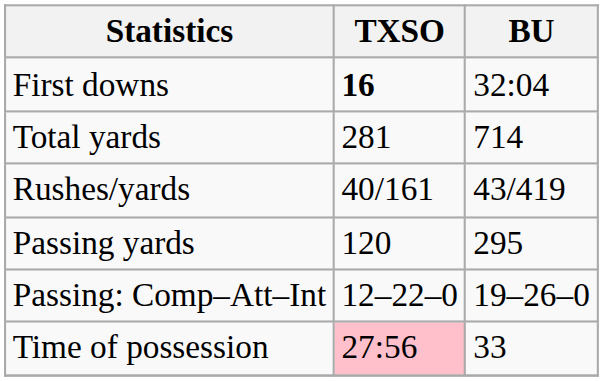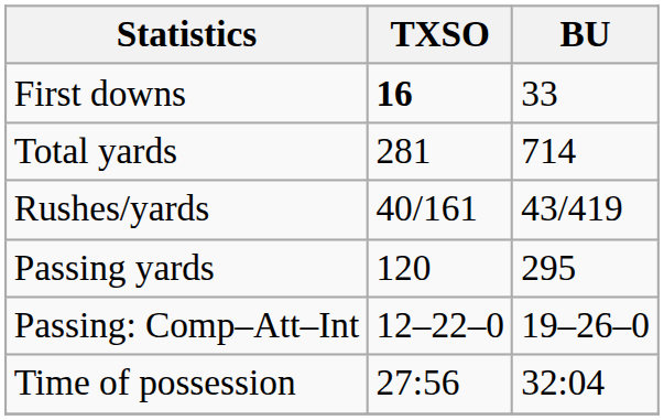First downs | BU: 32:04 -> 33
Time of possession | TXSO: pink background -> no background
Time of possession | BU: 33 -> 32:04
